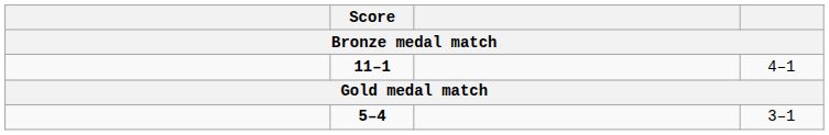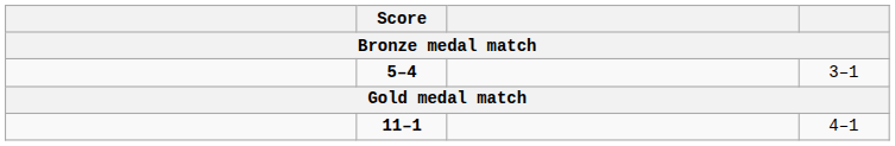rows swapped: 11–1 <-> 5–4
